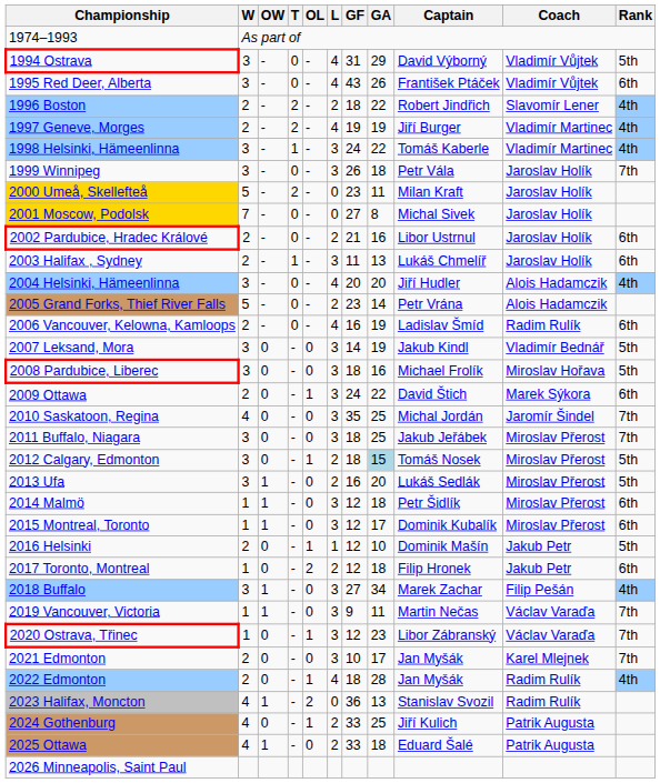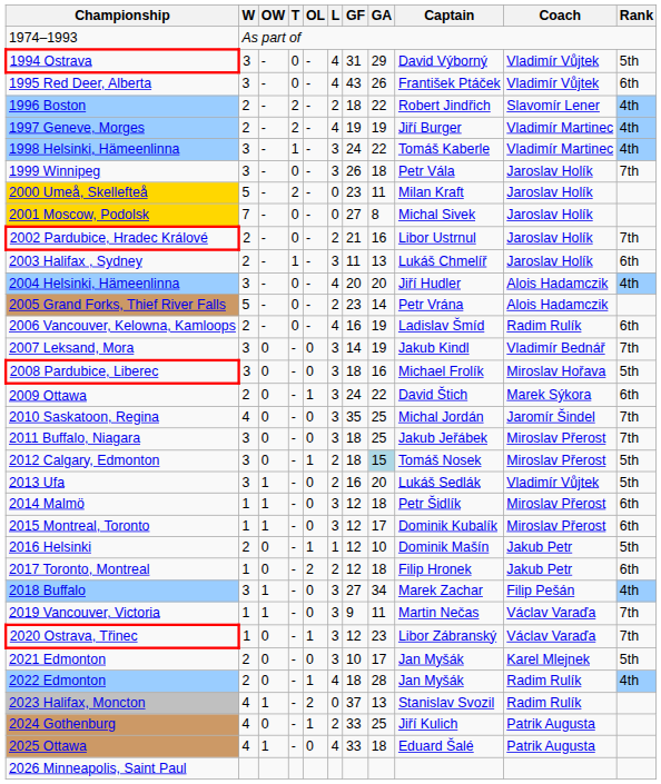2002 Pardubice, Hradec Králové | Rank: 6th -> 7th
2007 Leksand, Mora | Rank: 5th -> 7th
2013 Ufa | Coach: Miroslav Přerost -> Vladimír Vůjtek
2021 Edmonton | Rank: 7th -> 5th
2023 Halifax, Moncton | GF: 36 -> 37
2025 Ottawa | L: 2 -> 4
